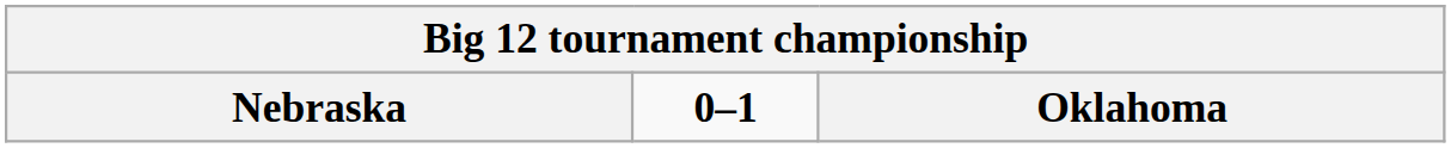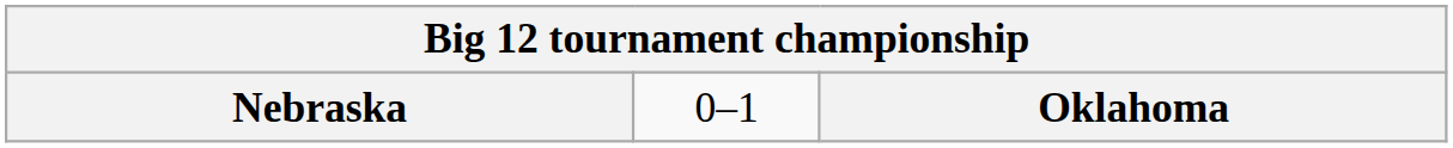Nebraska | column 2: bold -> normal
